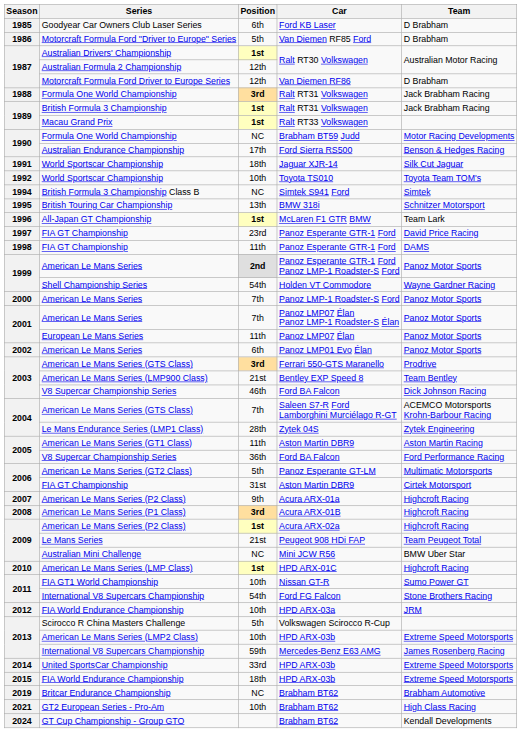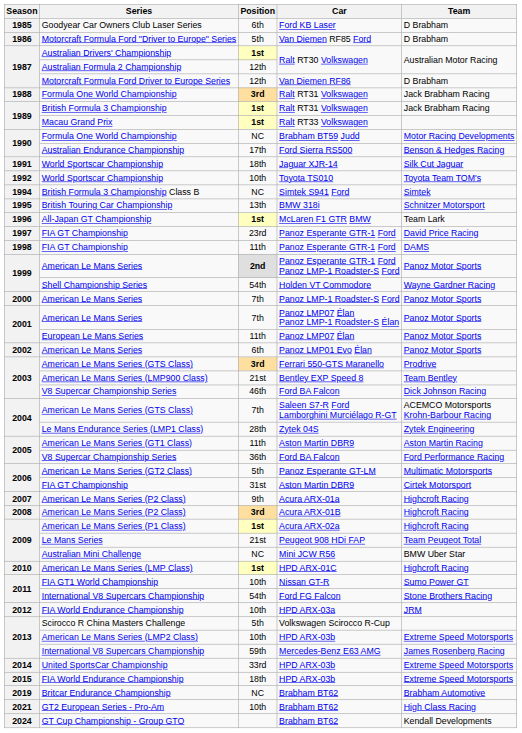Acura ARX-01B | Series: American Le Mans Series (P1 Class) -> American Le Mans Series (P2 Class)
Acura ARX-02a | Series: American Le Mans Series (P2 Class) -> American Le Mans Series (P1 Class)
